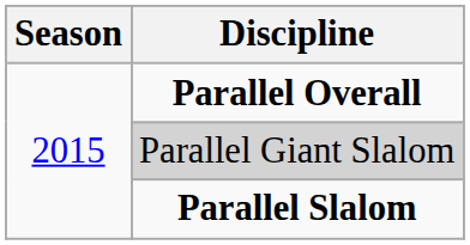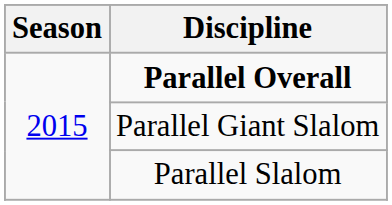Parallel Giant Slalom | Discipline: lightgrey background -> no background
Parallel Slalom | Discipline: bold -> normal
